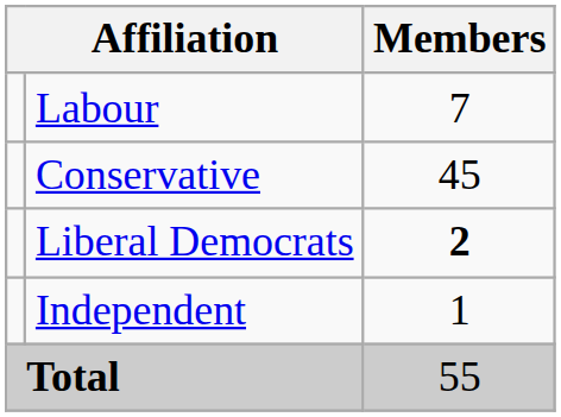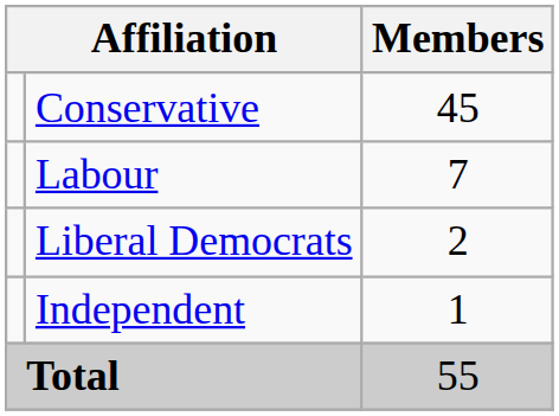rows swapped: Conservative <-> Labour
Liberal Democrats | Members: bold -> normal
